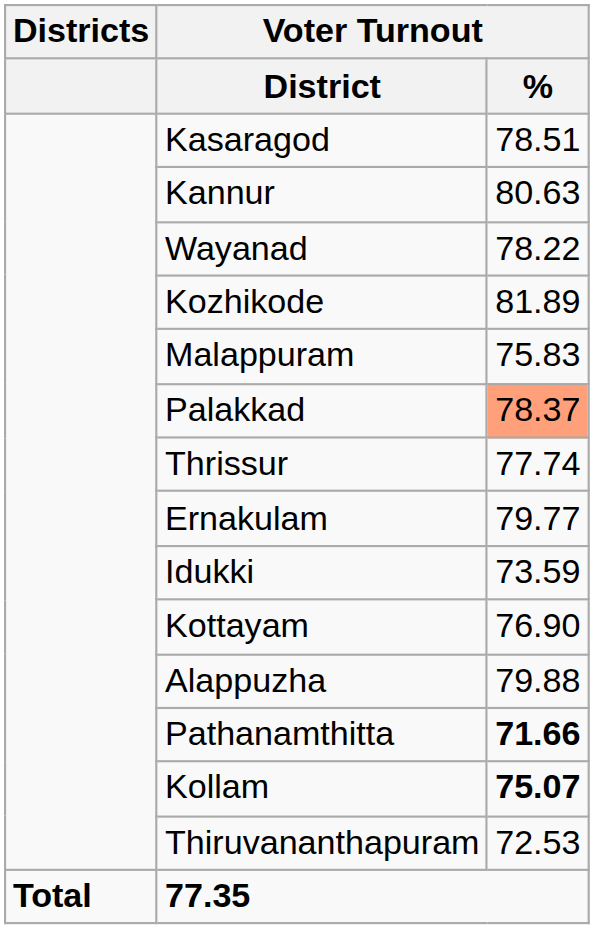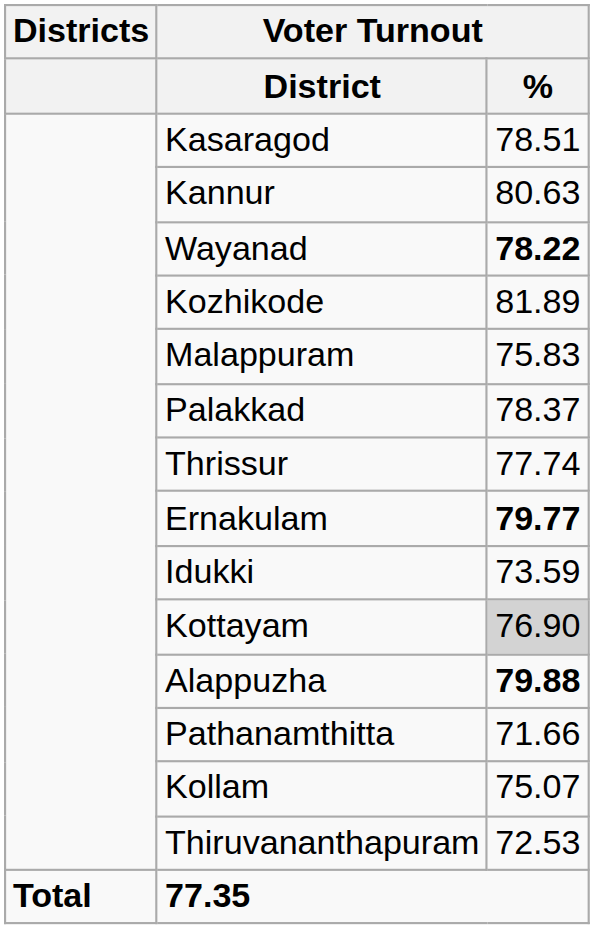Wayanad | column 3: normal -> bold
Palakkad | column 3: lightsalmon background -> no background
Ernakulam | column 3: normal -> bold
Kottayam | column 3: no background -> lightgrey background
Alappuzha | column 3: normal -> bold
Pathanamthitta | column 3: bold -> normal
Kollam | column 3: bold -> normal
